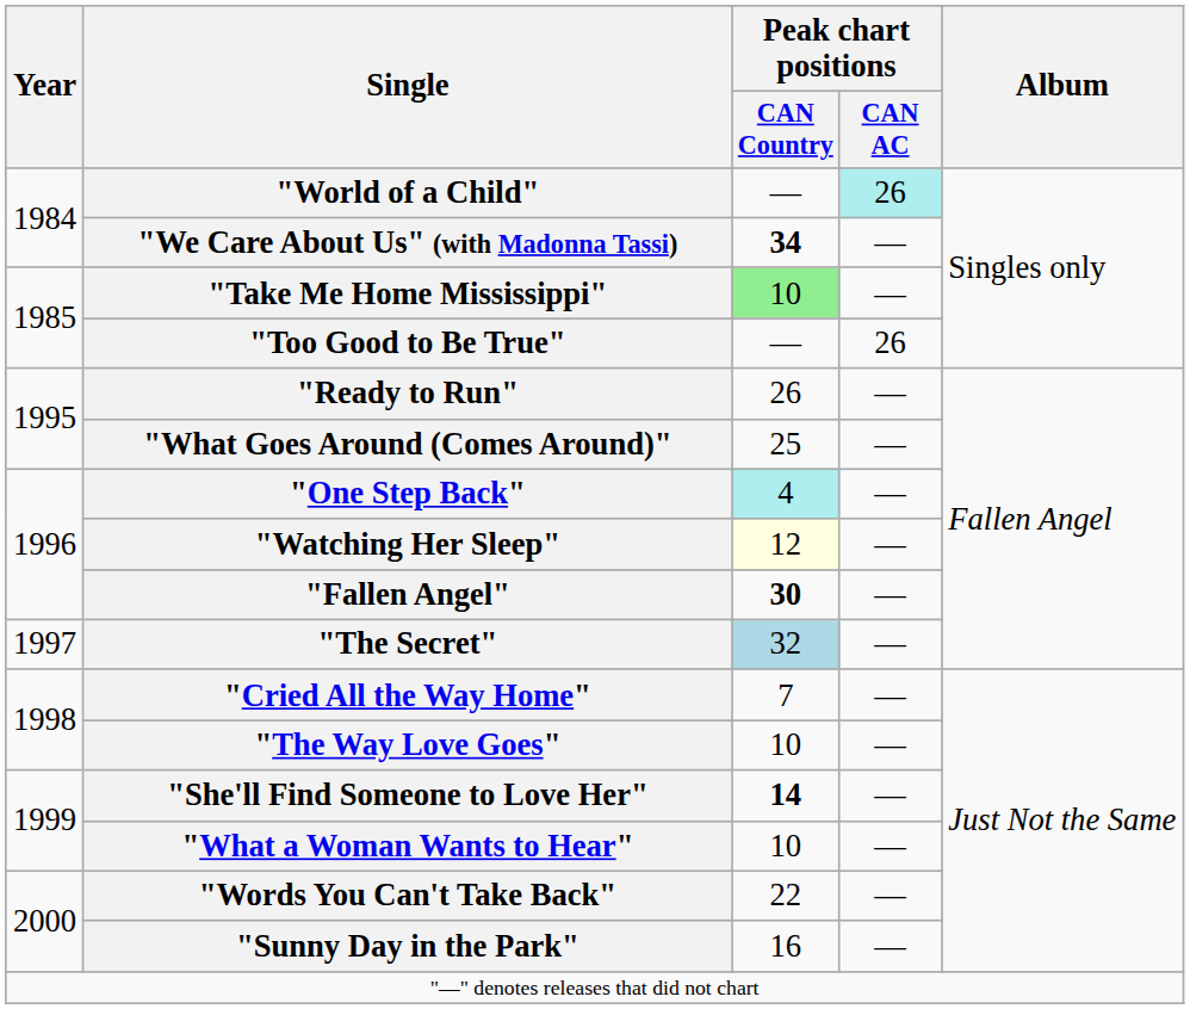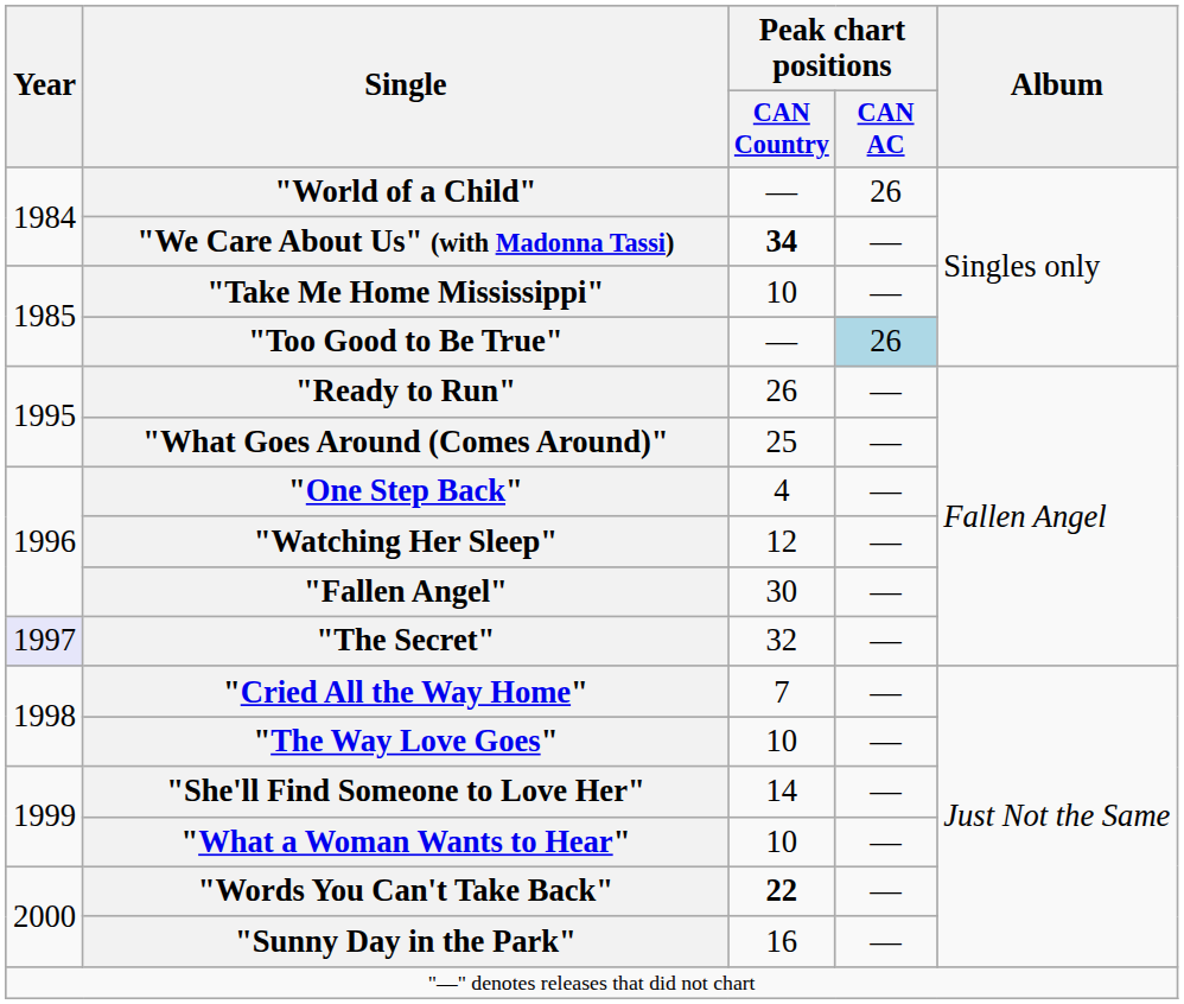"World of a Child" | Peak chart positions / CAN AC: paleturquoise background -> no background
"Take Me Home Mississippi" | Peak chart positions / CAN Country: lightgreen background -> no background
"Too Good to Be True" | Peak chart positions / CAN AC: no background -> lightblue background
"One Step Back" | Peak chart positions / CAN Country: paleturquoise background -> no background
"Watching Her Sleep" | Peak chart positions / CAN Country: lightyellow background -> no background
"Fallen Angel" | Peak chart positions / CAN Country: bold -> normal
"The Secret" | Year: no background -> lavender background
"The Secret" | Peak chart positions / CAN Country: lightblue background -> no background
"She'll Find Someone to Love Her" | Peak chart positions / CAN Country: bold -> normal
"Words You Can't Take Back" | Peak chart positions / CAN Country: normal -> bold
